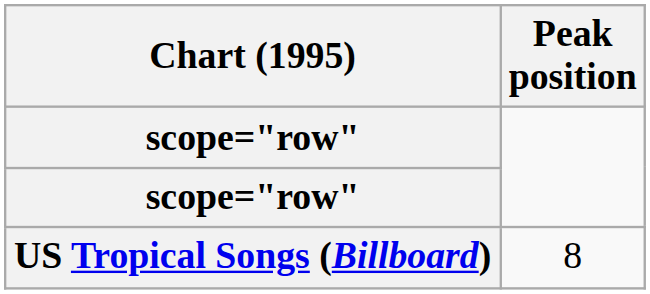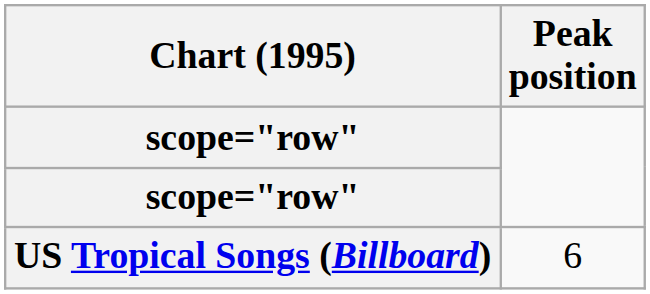US Tropical Songs (Billboard) | Peak position: 8 -> 6
